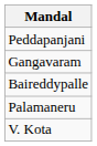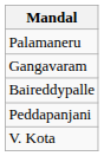row 2 | column 1: Peddapanjani -> Palamaneru
row 5 | column 1: Palamaneru -> Peddapanjani
